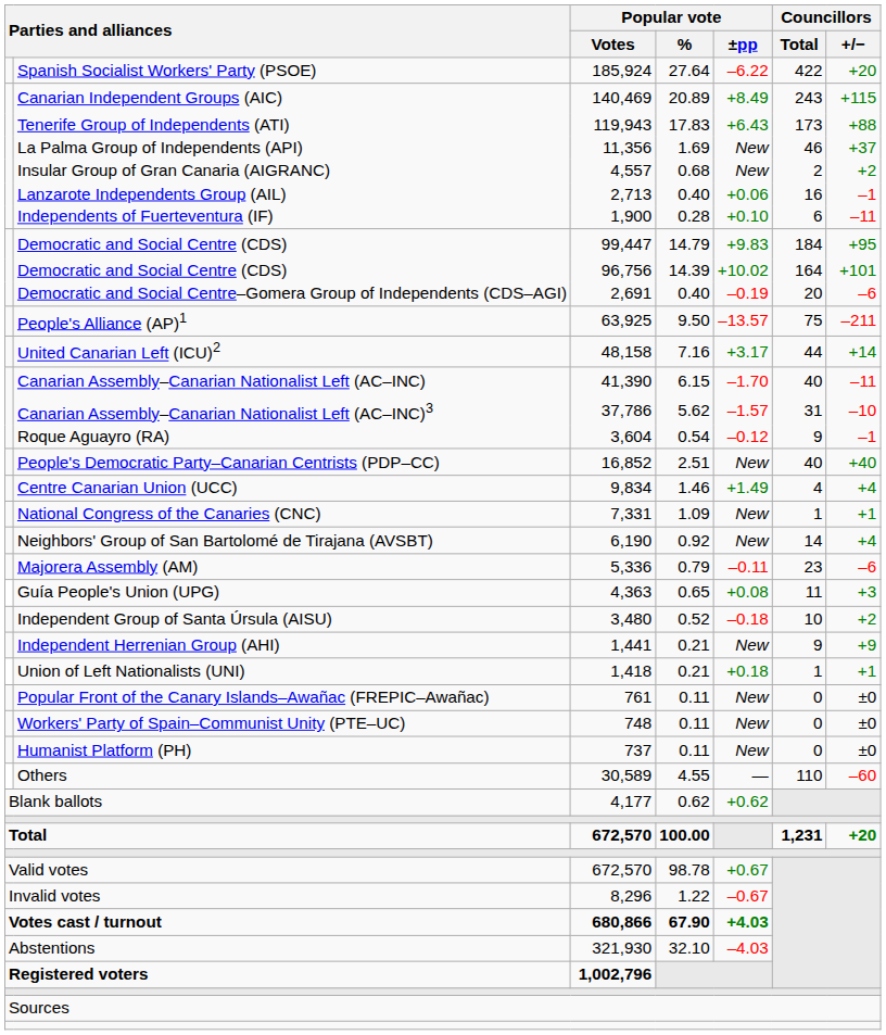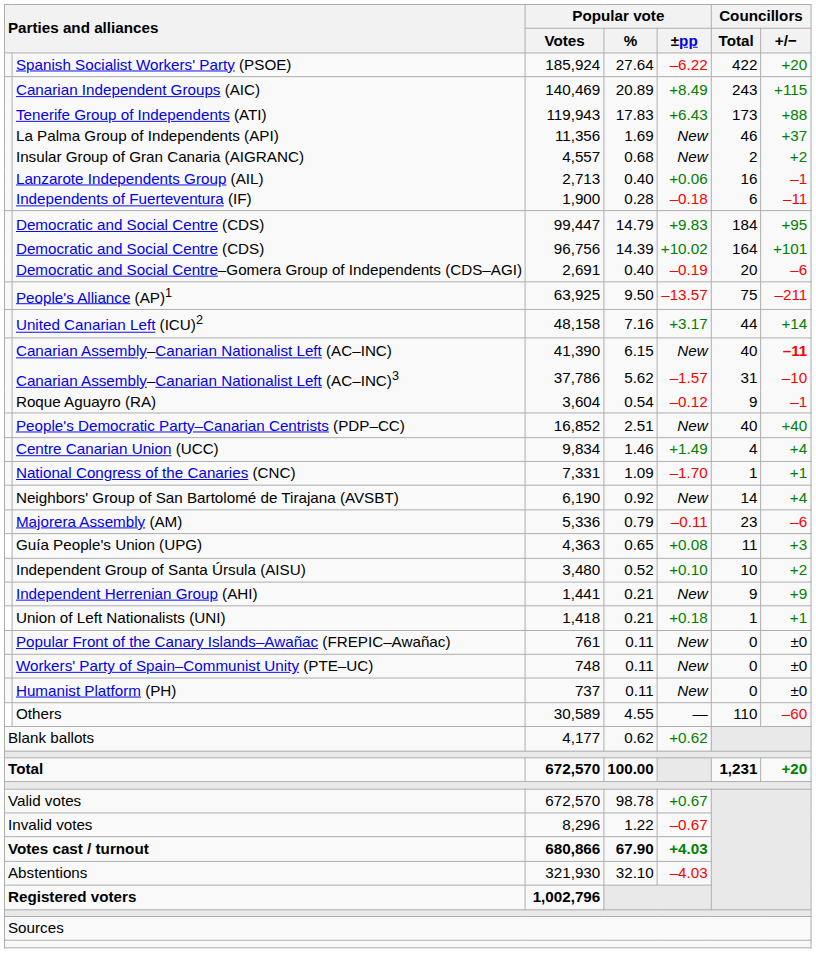Independents of Fuerteventura (IF) | Popular vote / ±pp: +0.10 -> –0.18
Canarian Assembly–Canarian Nationalist Left (AC–INC) | Popular vote / ±pp: –1.70 -> New
Canarian Assembly–Canarian Nationalist Left (AC–INC) | Councillors / +/−: normal -> bold
National Congress of the Canaries (CNC) | Popular vote / ±pp: New -> –1.70
Independent Group of Santa Úrsula (AISU) | Popular vote / ±pp: –0.18 -> +0.10
